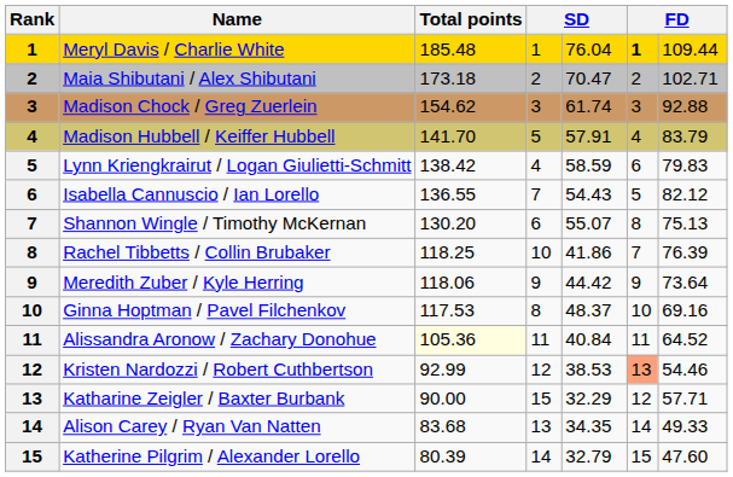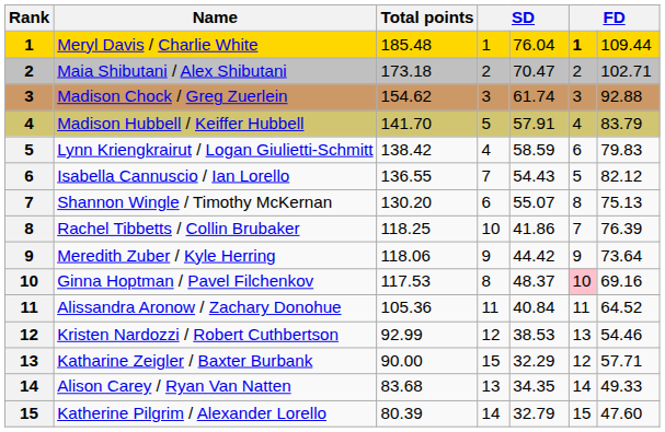Ginna Hoptman / Pavel Filchenkov | column 6: no background -> pink background
Alissandra Aronow / Zachary Donohue | Total points: lightyellow background -> no background
Kristen Nardozzi / Robert Cuthbertson | column 6: lightsalmon background -> no background
